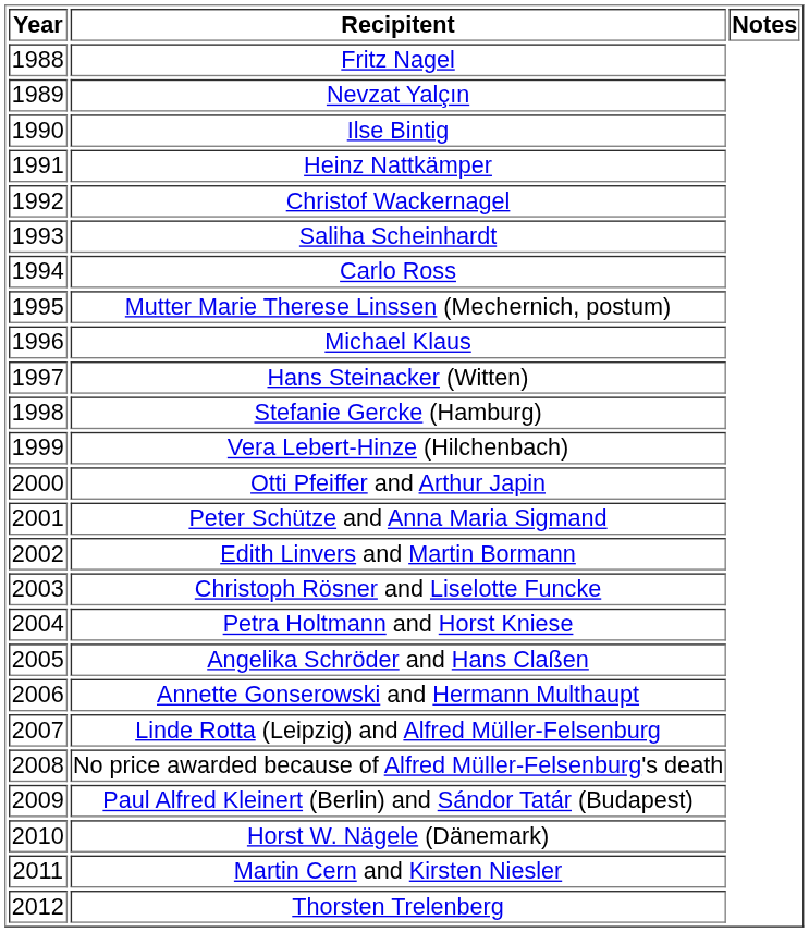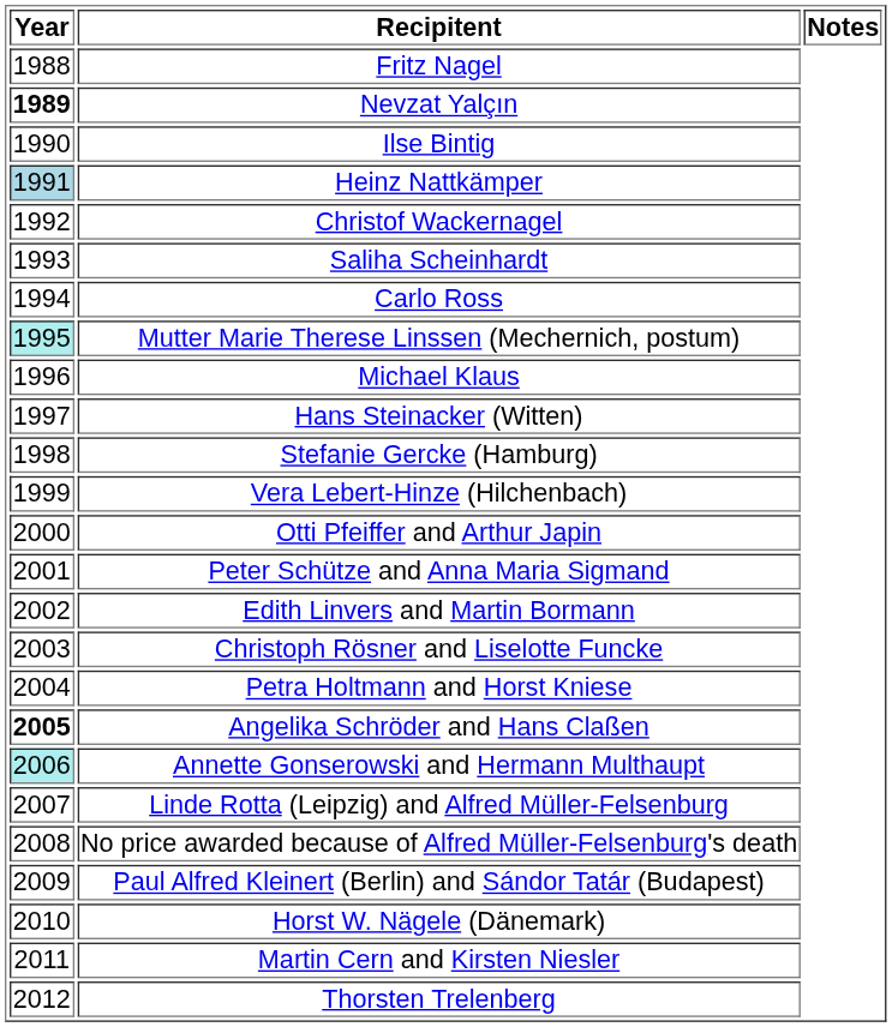Nevzat Yalçın | Year: normal -> bold
Heinz Nattkämper | Year: no background -> lightblue background
Mutter Marie Therese Linssen (Mechernich, postum) | Year: no background -> paleturquoise background
Angelika Schröder and Hans Claßen | Year: normal -> bold
Annette Gonserowski and Hermann Multhaupt | Year: no background -> paleturquoise background
